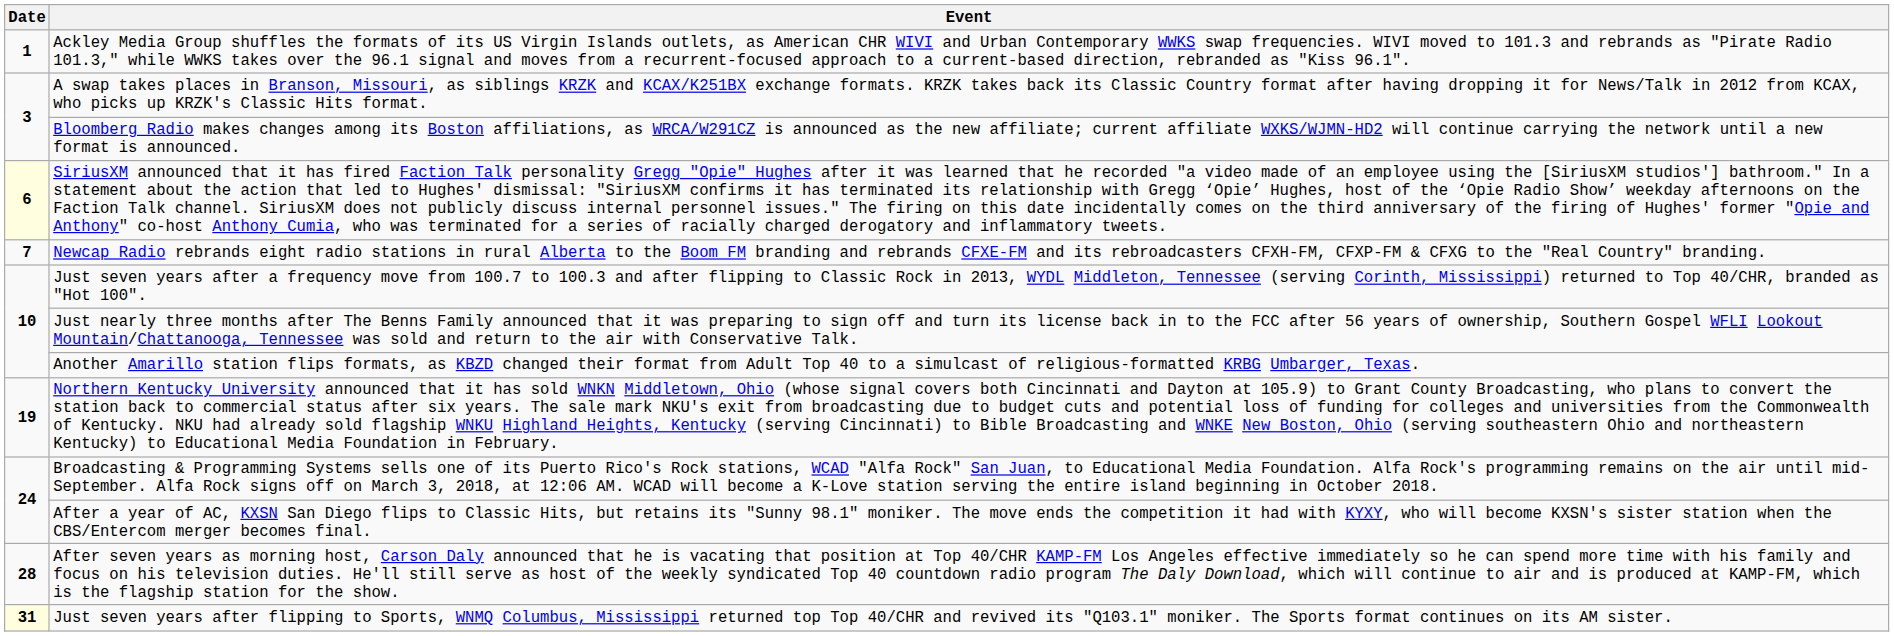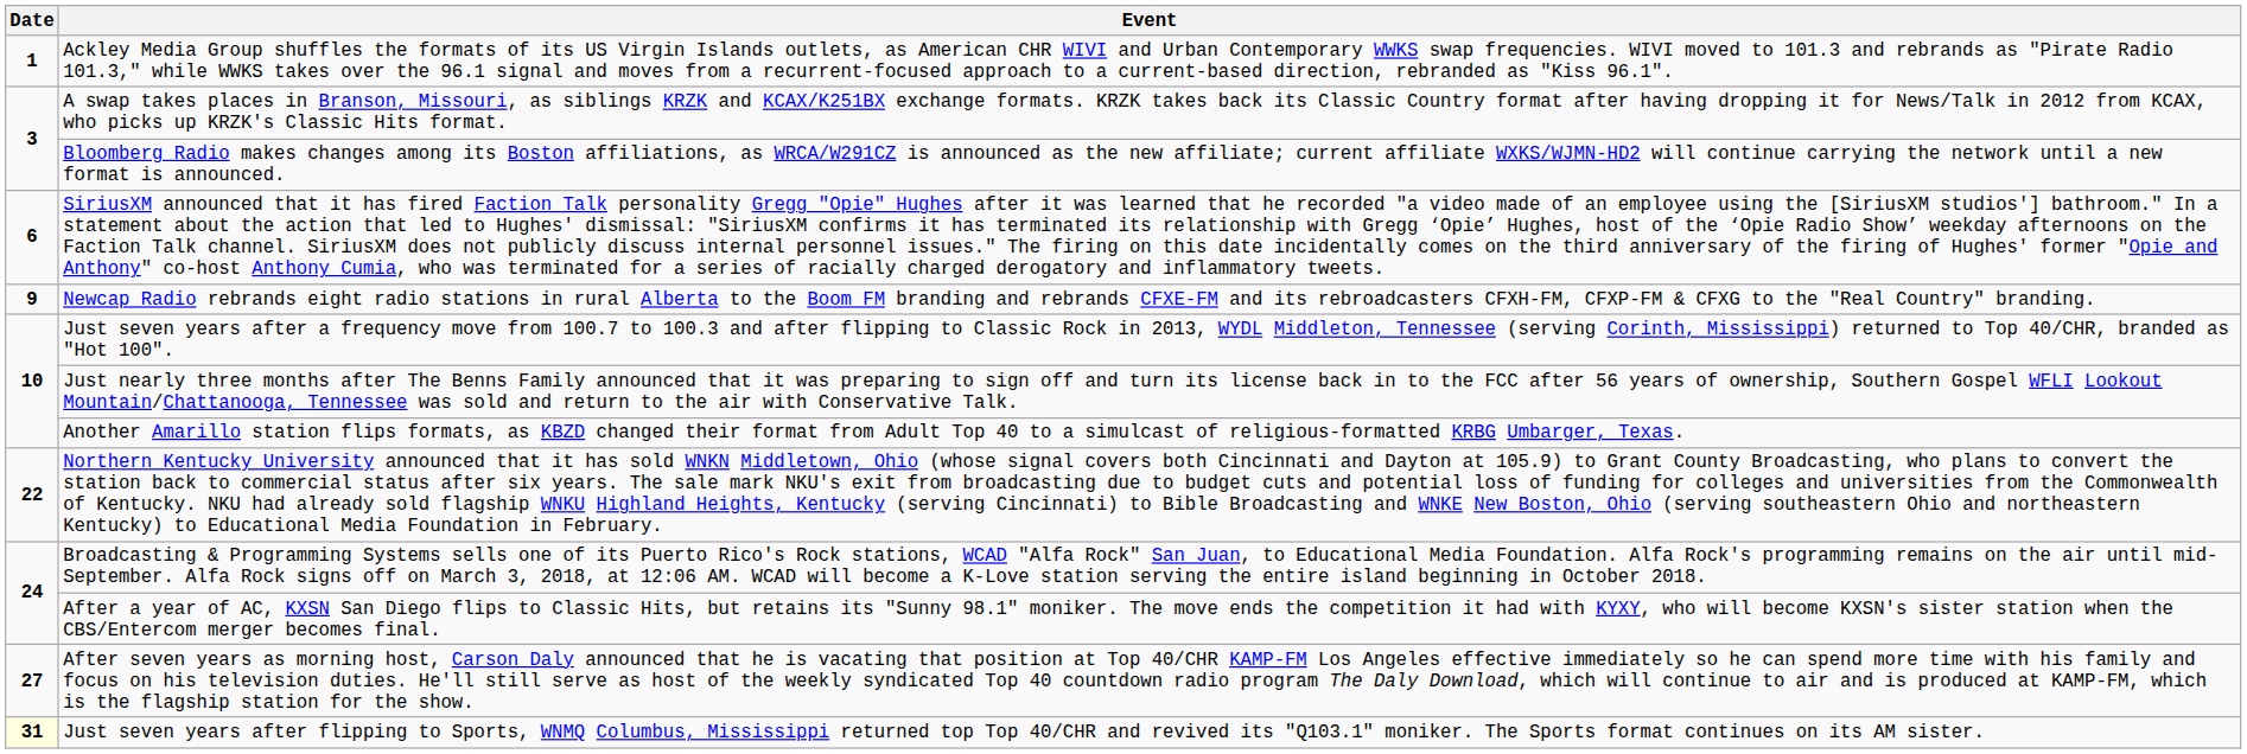row 5 | Date: lightyellow background -> no background
row 6 | Date: 7 -> 9
row 10 | Date: 19 -> 22
row 13 | Date: 28 -> 27
